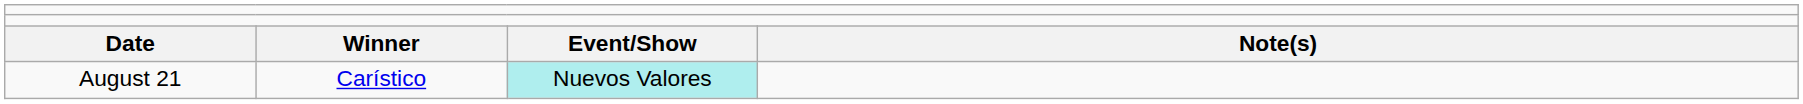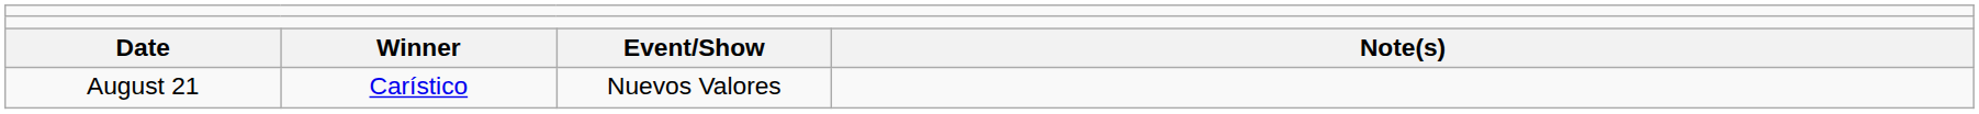August 21 | column 3: paleturquoise background -> no background
